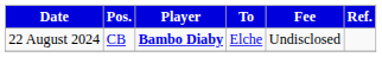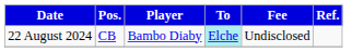22 August 2024 | Player: bold -> normal
22 August 2024 | To: no background -> paleturquoise background
